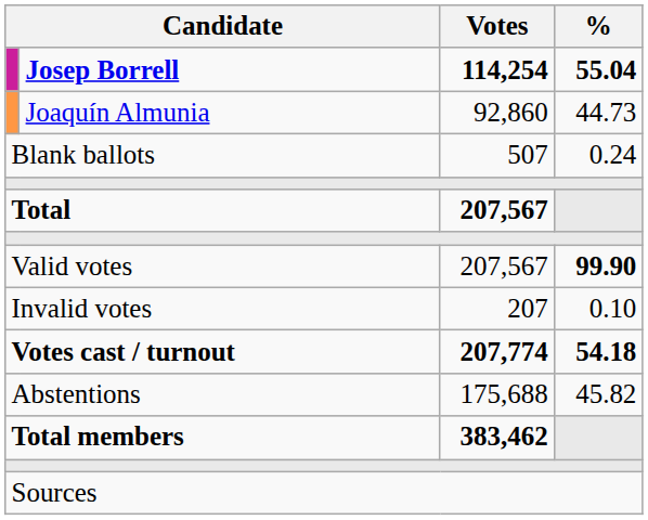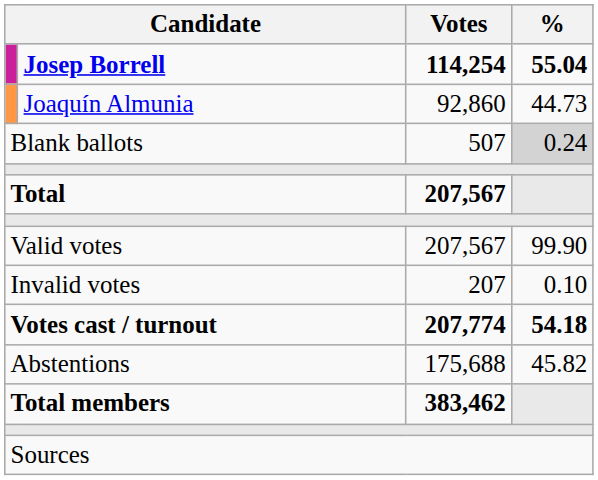Blank ballots | %: no background -> lightgrey background
Valid votes | %: bold -> normal
